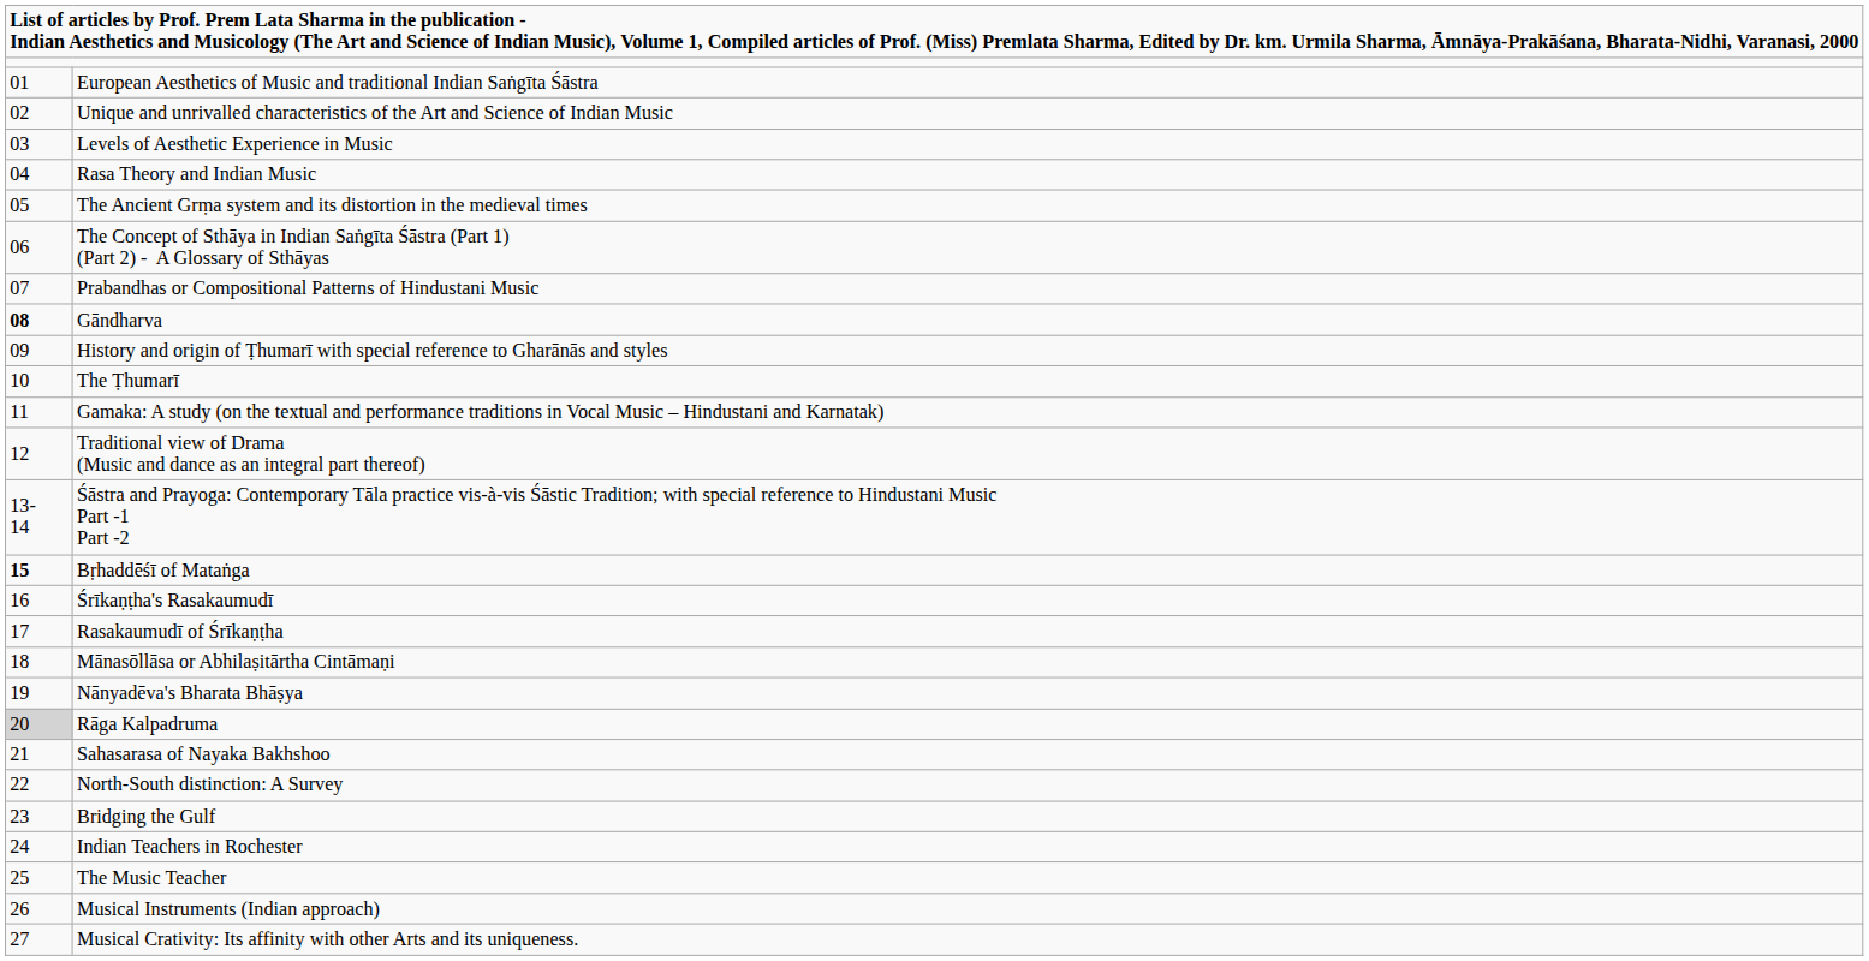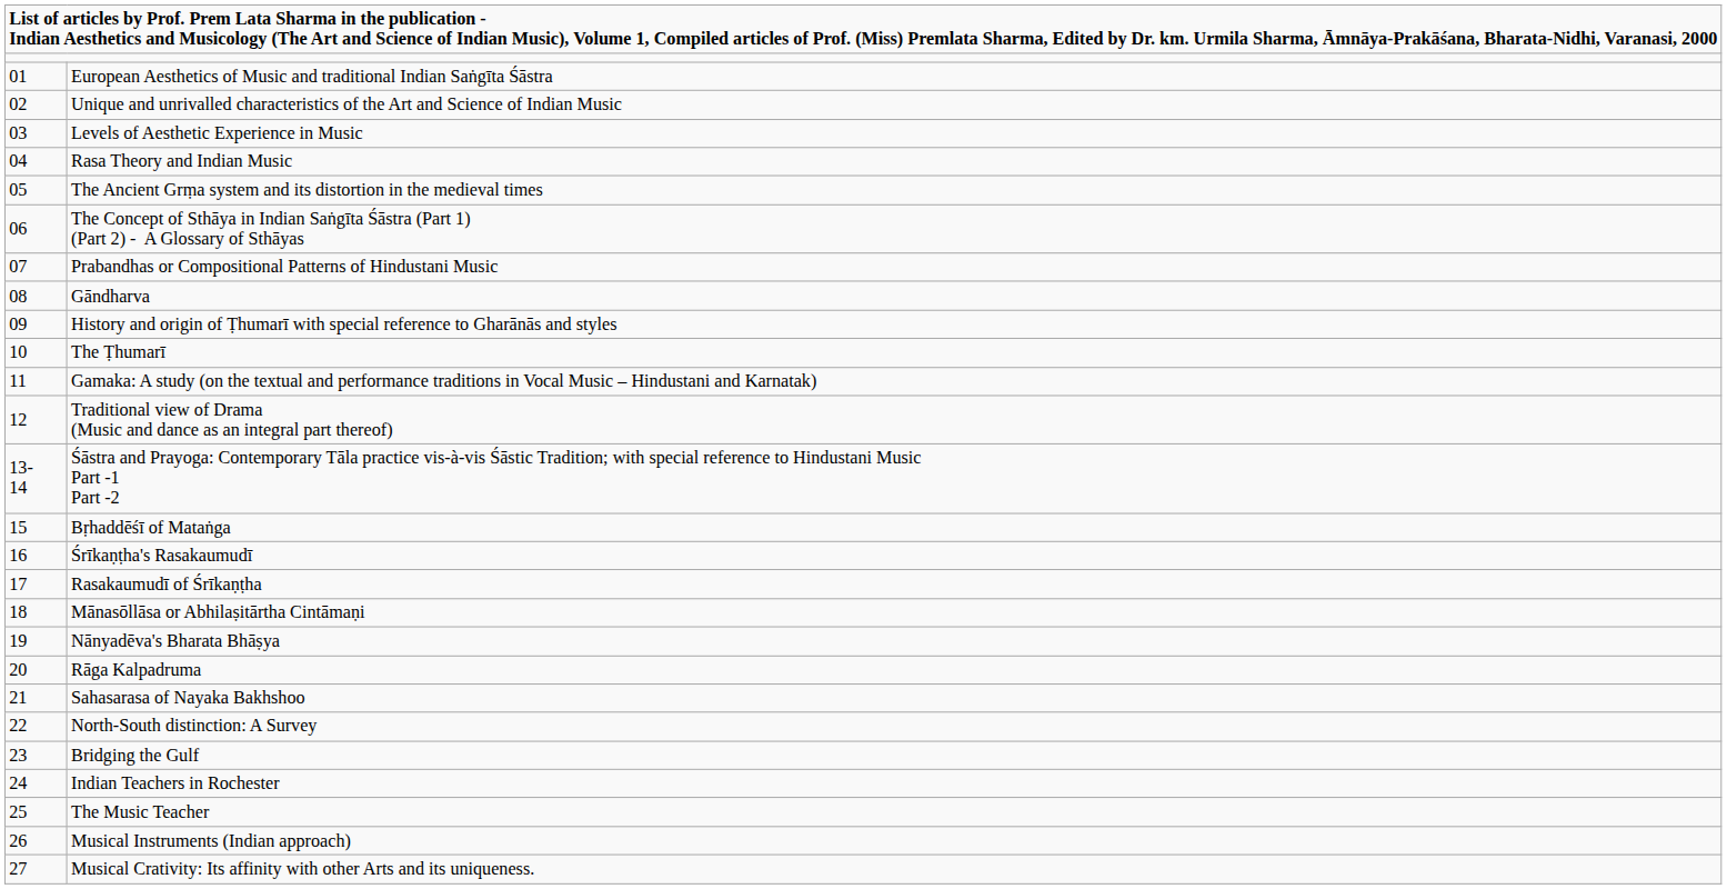Gāndharva | column 1: bold -> normal
Bṛhaddēśī of Mataṅga | column 1: bold -> normal
Rāga Kalpadruma | column 1: lightgrey background -> no background
